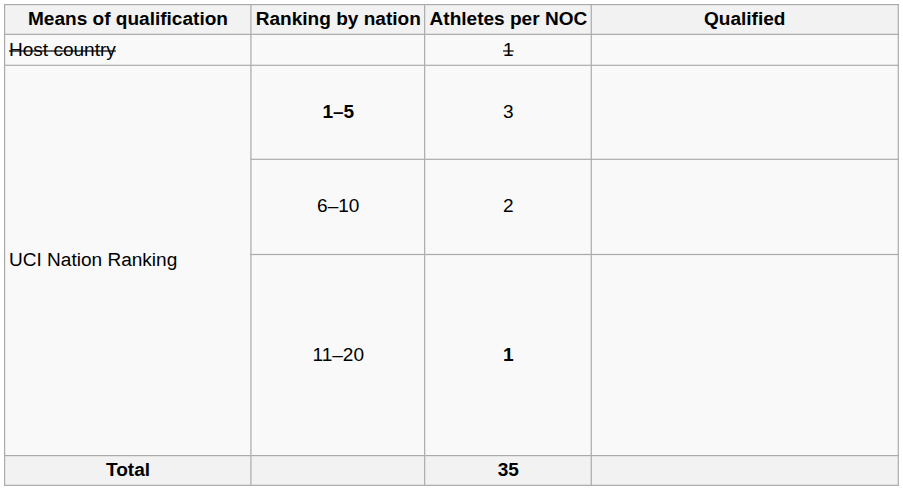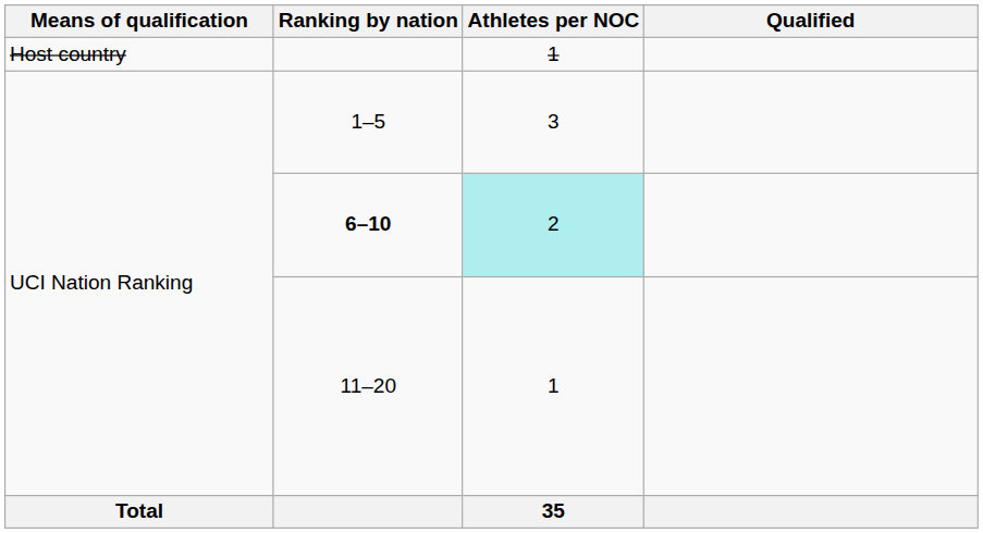1–5 | Ranking by nation: bold -> normal
6–10 | Ranking by nation: normal -> bold
6–10 | Athletes per NOC: no background -> paleturquoise background
11–20 | Athletes per NOC: bold -> normal
